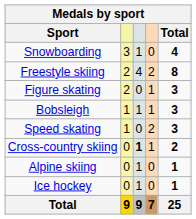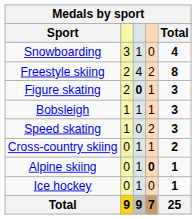Figure skating | column 3: normal -> bold
Cross-country skiing | column 3: bold -> normal
Alpine skiing | column 4: normal -> bold
